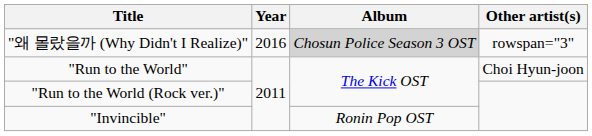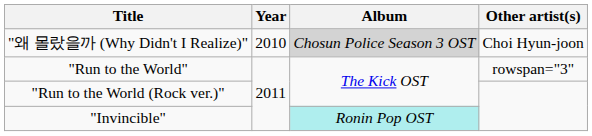"왜 몰랐을까 (Why Didn't I Realize)" | Year: 2016 -> 2010
"왜 몰랐을까 (Why Didn't I Realize)" | Other artist(s): rowspan="3" -> Choi Hyun-joon
"Run to the World" | Other artist(s): Choi Hyun-joon -> rowspan="3"
"Invincible" | Album: no background -> paleturquoise background
